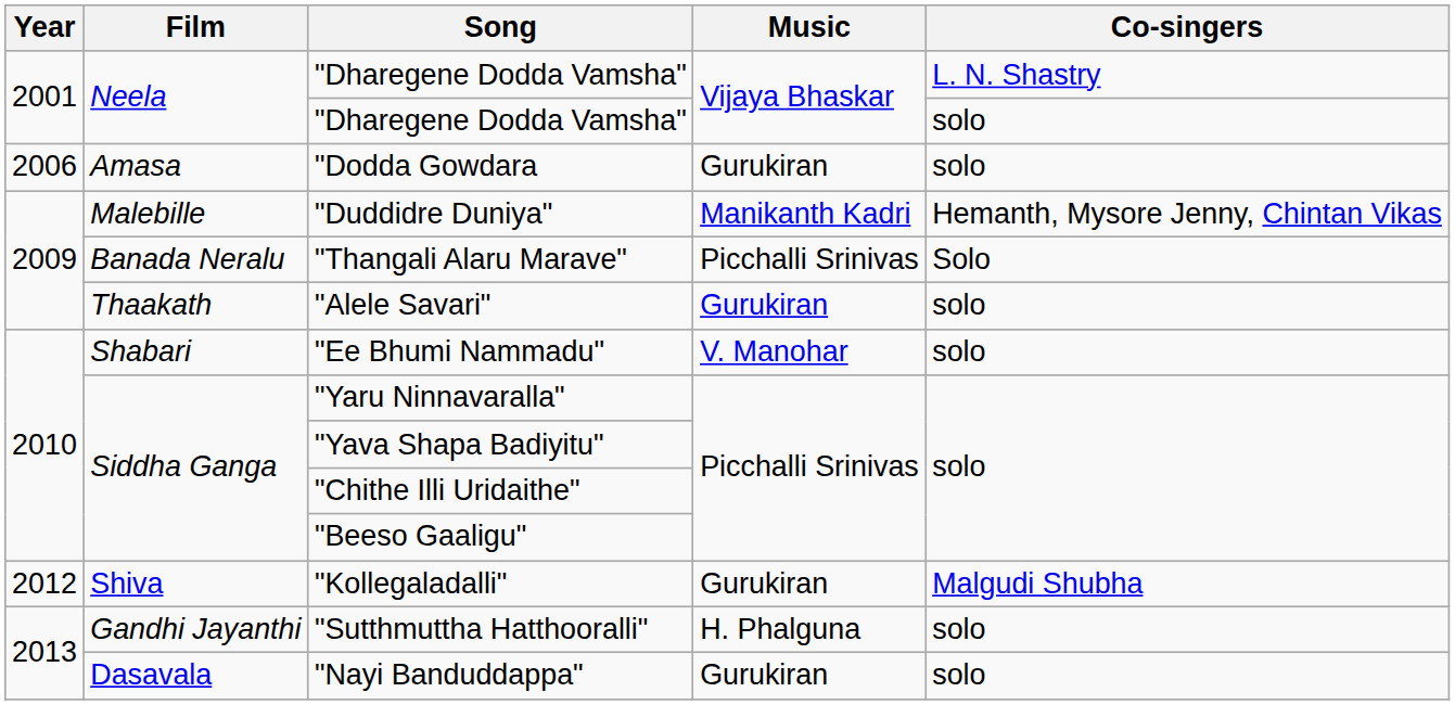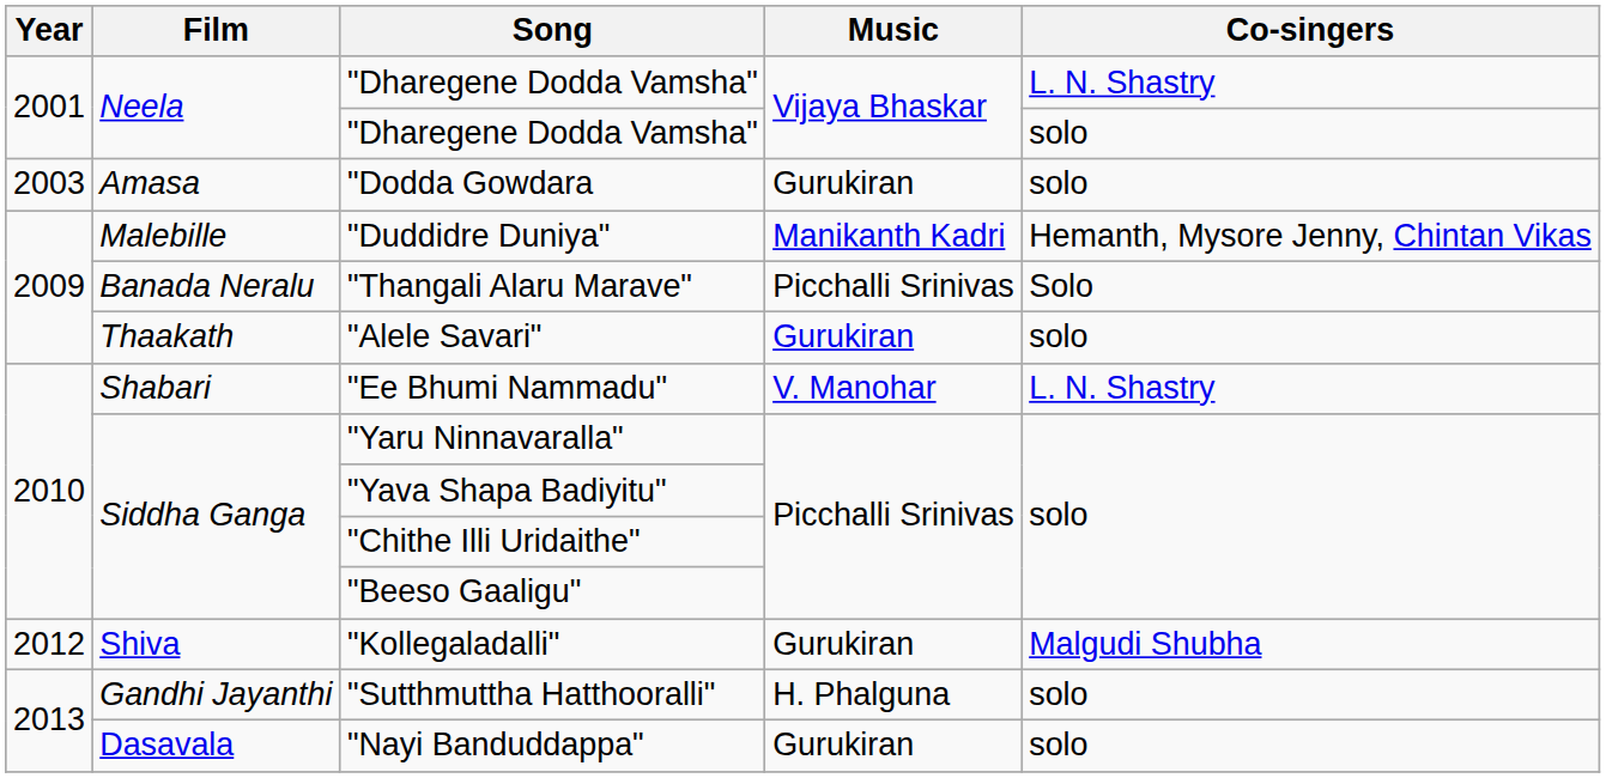"Dodda Gowdara | Year: 2006 -> 2003
"Ee Bhumi Nammadu" | Co-singers: solo -> L. N. Shastry
